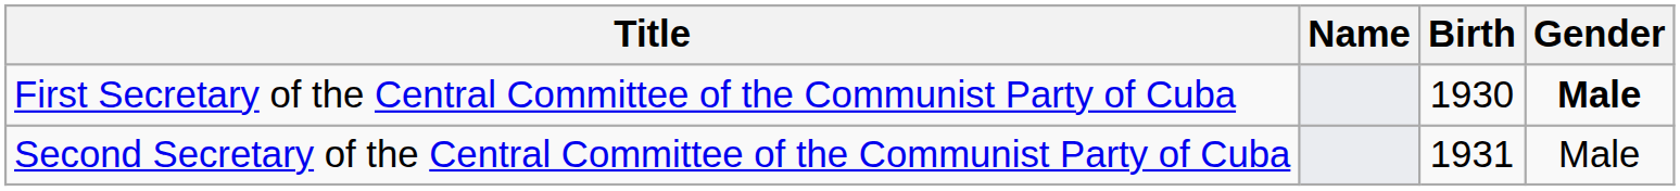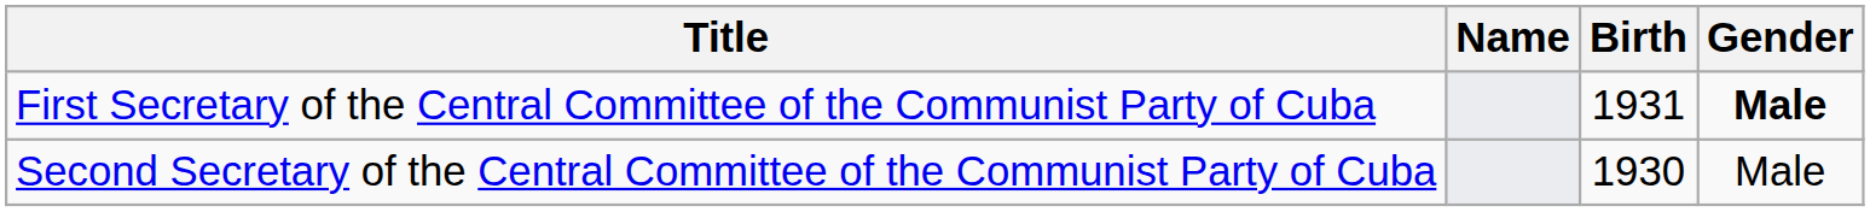row 2 | Birth: 1930 -> 1931
row 3 | Birth: 1931 -> 1930
